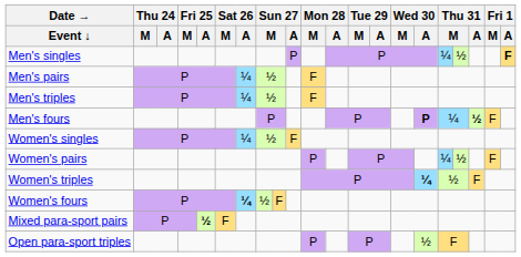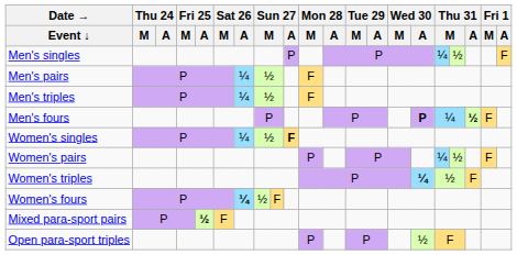Men's singles | Fri 1 / A: bold -> normal
Women's singles | Sun 27 / A: normal -> bold
